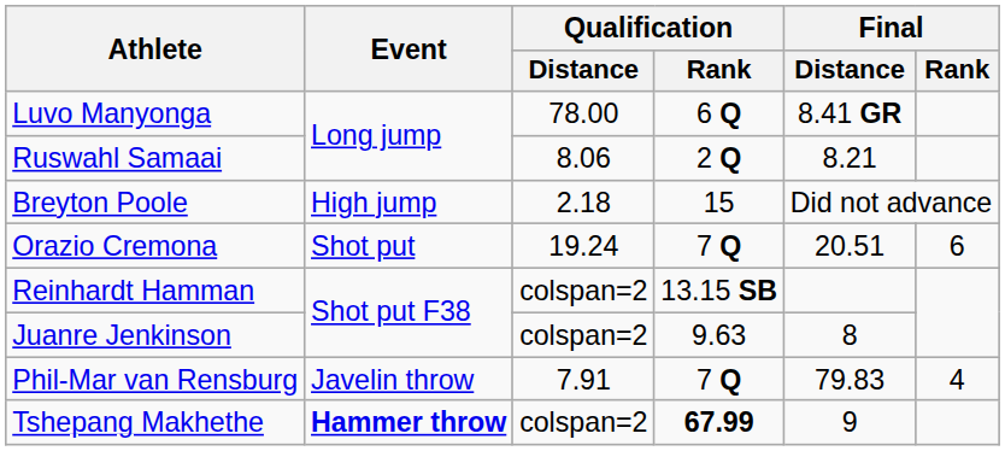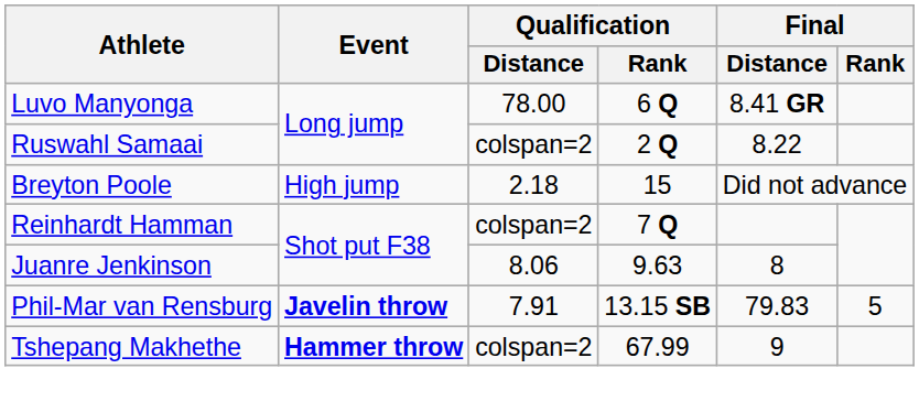Ruswahl Samaai | Qualification / Distance: 8.06 -> colspan=2
Ruswahl Samaai | Final / Distance: 8.21 -> 8.22
- row: Orazio Cremona | Shot put | 19.24 | 7 Q | 20.51 | 6
Reinhardt Hamman | Qualification / Rank: 13.15 SB -> 7 Q
Juanre Jenkinson | Qualification / Distance: colspan=2 -> 8.06
Phil-Mar van Rensburg | Event: normal -> bold
Phil-Mar van Rensburg | Qualification / Rank: 7 Q -> 13.15 SB
Phil-Mar van Rensburg | Final / Rank: 4 -> 5
Tshepang Makhethe | Qualification / Rank: bold -> normal
